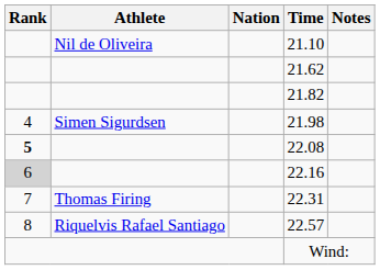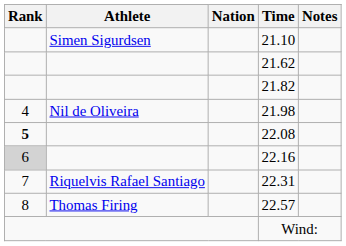21.10 | Athlete: Nil de Oliveira -> Simen Sigurdsen
21.98 | Athlete: Simen Sigurdsen -> Nil de Oliveira
22.31 | Athlete: Thomas Firing -> Riquelvis Rafael Santiago
22.57 | Athlete: Riquelvis Rafael Santiago -> Thomas Firing
